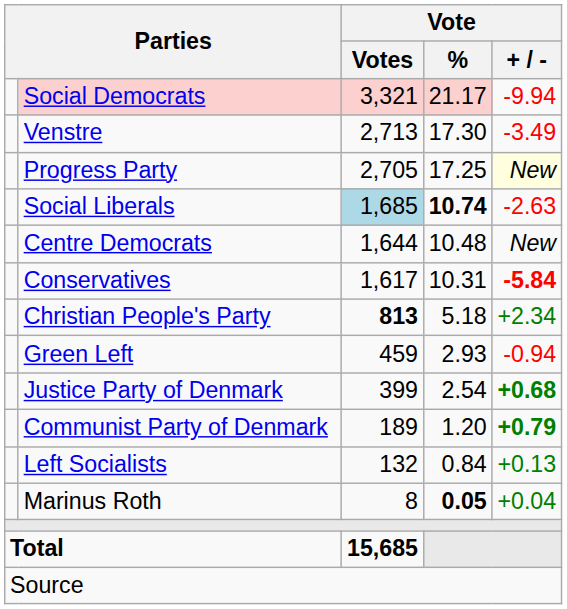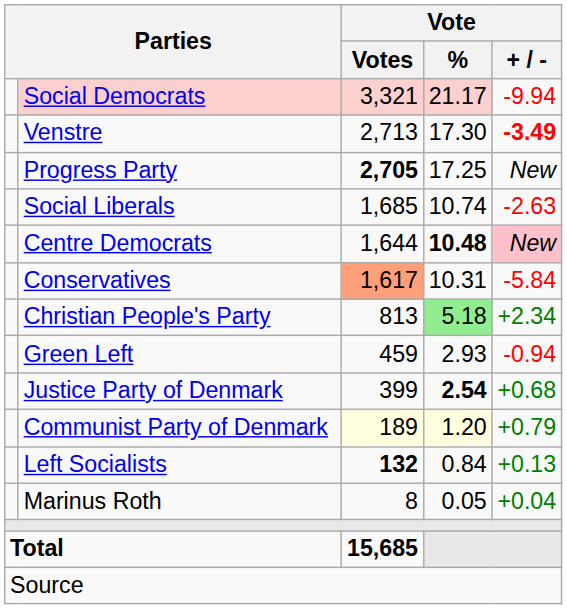Venstre | Vote / + / -: normal -> bold
Progress Party | Vote / Votes: normal -> bold
Progress Party | Vote / + / -: lightyellow background -> no background
Social Liberals | Vote / Votes: lightblue background -> no background
Social Liberals | Vote / %: bold -> normal
Centre Democrats | Vote / %: normal -> bold
Centre Democrats | Vote / + / -: no background -> pink background
Conservatives | Vote / Votes: no background -> lightsalmon background
Conservatives | Vote / + / -: bold -> normal
Christian People's Party | Vote / Votes: bold -> normal
Christian People's Party | Vote / %: no background -> lightgreen background
Justice Party of Denmark | Vote / %: normal -> bold
Justice Party of Denmark | Vote / + / -: bold -> normal
Communist Party of Denmark | Vote / Votes: no background -> lightyellow background
Communist Party of Denmark | Vote / %: no background -> lightyellow background
Communist Party of Denmark | Vote / + / -: bold -> normal
Left Socialists | Vote / Votes: normal -> bold
Marinus Roth | Vote / %: bold -> normal
